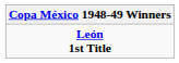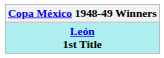row 2 | column 1: no background -> paleturquoise background
